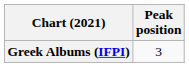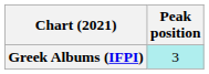Greek Albums (IFPI) | Peak position: no background -> paleturquoise background
